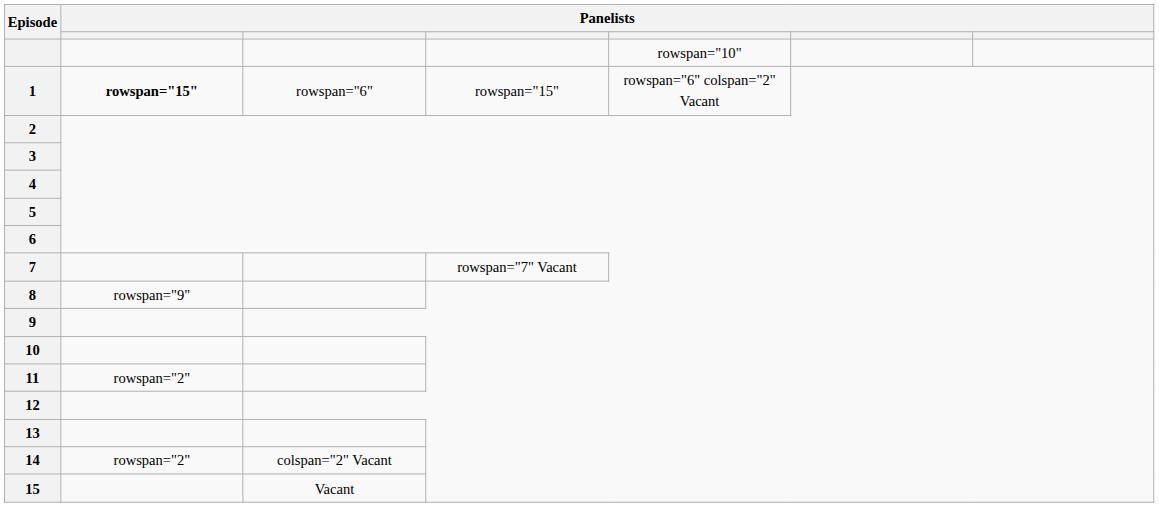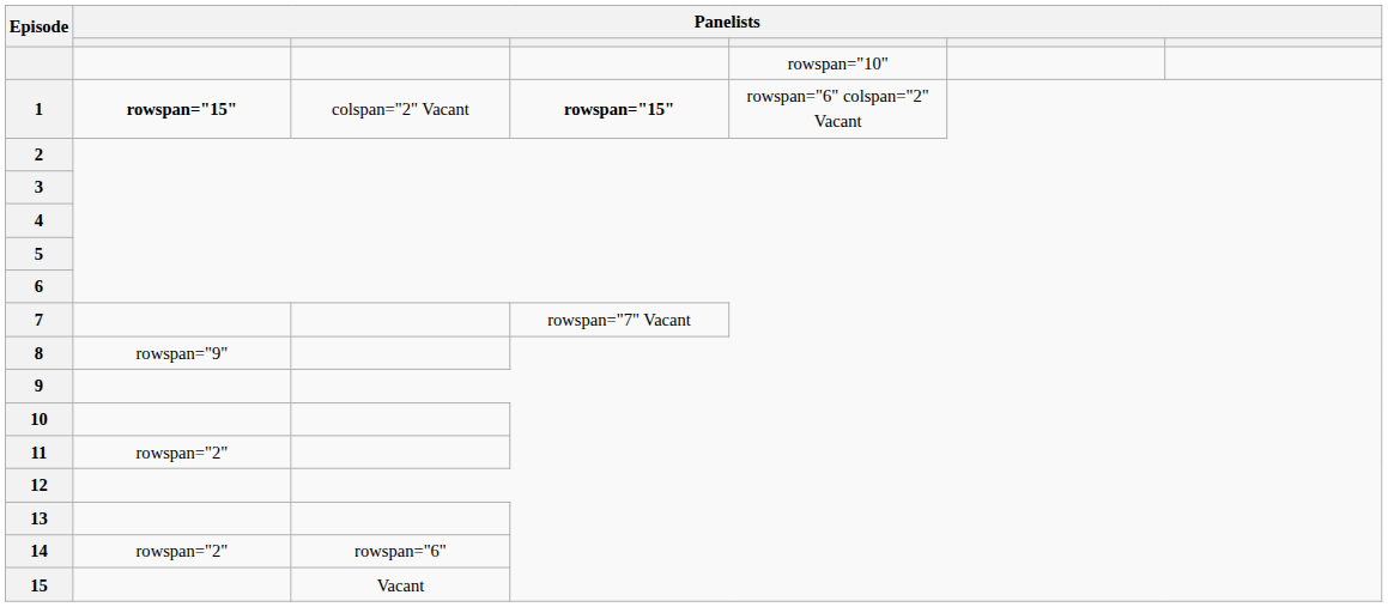1 | column 3: rowspan="6" -> colspan="2" Vacant
1 | column 4: normal -> bold
14 | column 3: colspan="2" Vacant -> rowspan="6"
